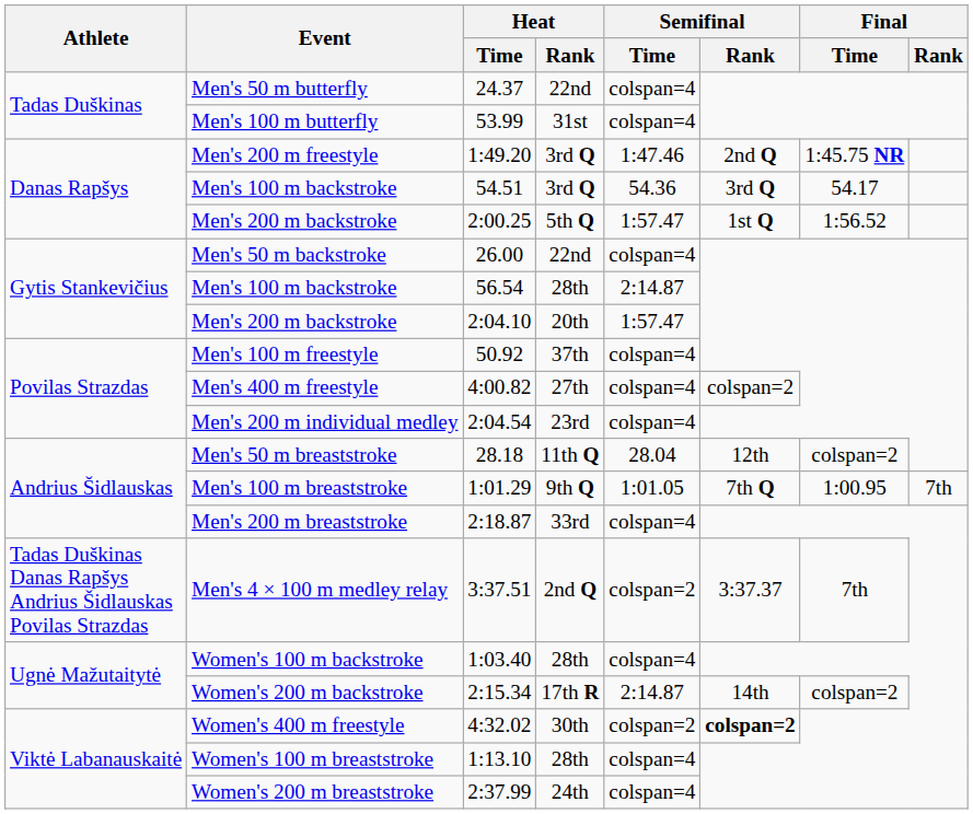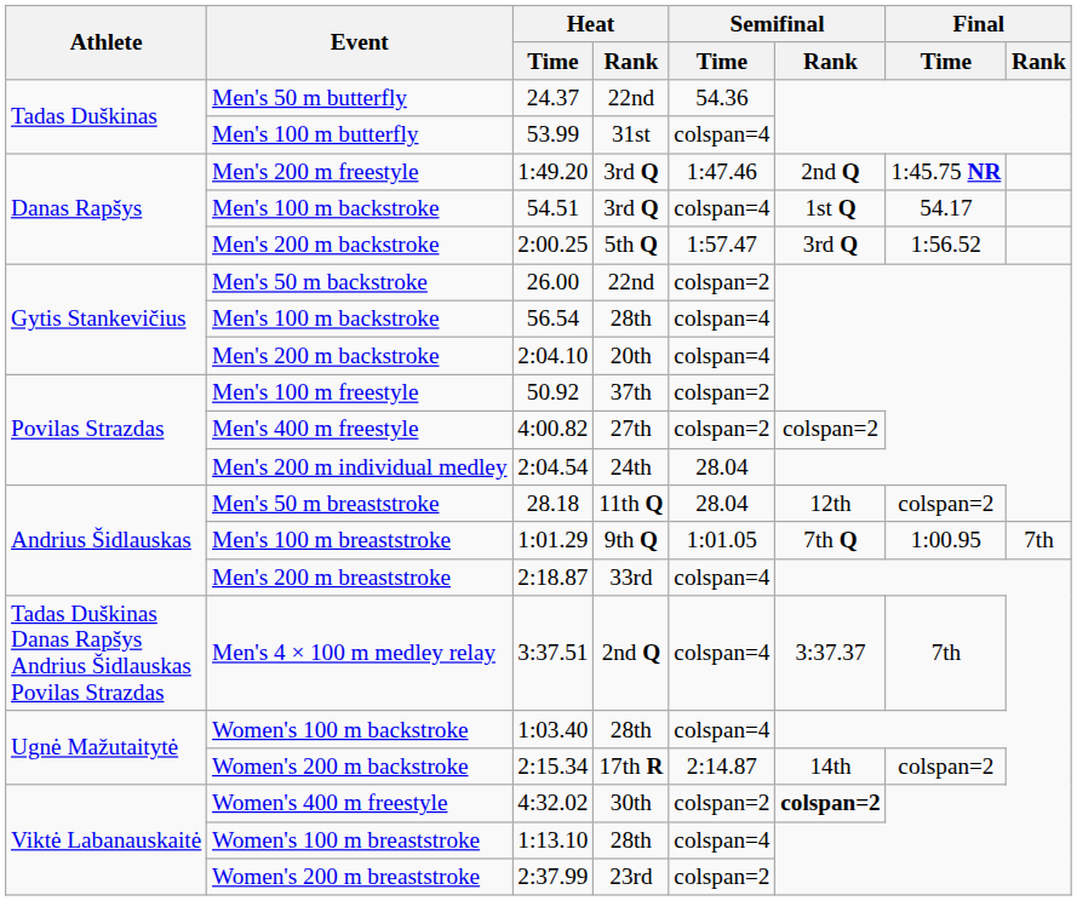Men's 50 m butterfly | Semifinal / Time: colspan=4 -> 54.36
Men's 100 m backstroke / 54.51 | Semifinal / Time: 54.36 -> colspan=4
Men's 100 m backstroke / 54.51 | Semifinal / Rank: 3rd Q -> 1st Q
Men's 200 m backstroke / 2:00.25 | Semifinal / Rank: 1st Q -> 3rd Q
Men's 50 m backstroke | Semifinal / Time: colspan=4 -> colspan=2
Men's 100 m backstroke / 56.54 | Semifinal / Time: 2:14.87 -> colspan=4
Men's 200 m backstroke / 2:04.10 | Semifinal / Time: 1:57.47 -> colspan=4
Men's 100 m freestyle | Semifinal / Time: colspan=4 -> colspan=2
Men's 400 m freestyle | Semifinal / Time: colspan=4 -> colspan=2
Men's 200 m individual medley | Heat / Rank: 23rd -> 24th
Men's 200 m individual medley | Semifinal / Time: colspan=4 -> 28.04
Men's 4 × 100 m medley relay | Semifinal / Time: colspan=2 -> colspan=4
Women's 200 m breaststroke | Heat / Rank: 24th -> 23rd
Women's 200 m breaststroke | Semifinal / Time: colspan=4 -> colspan=2
